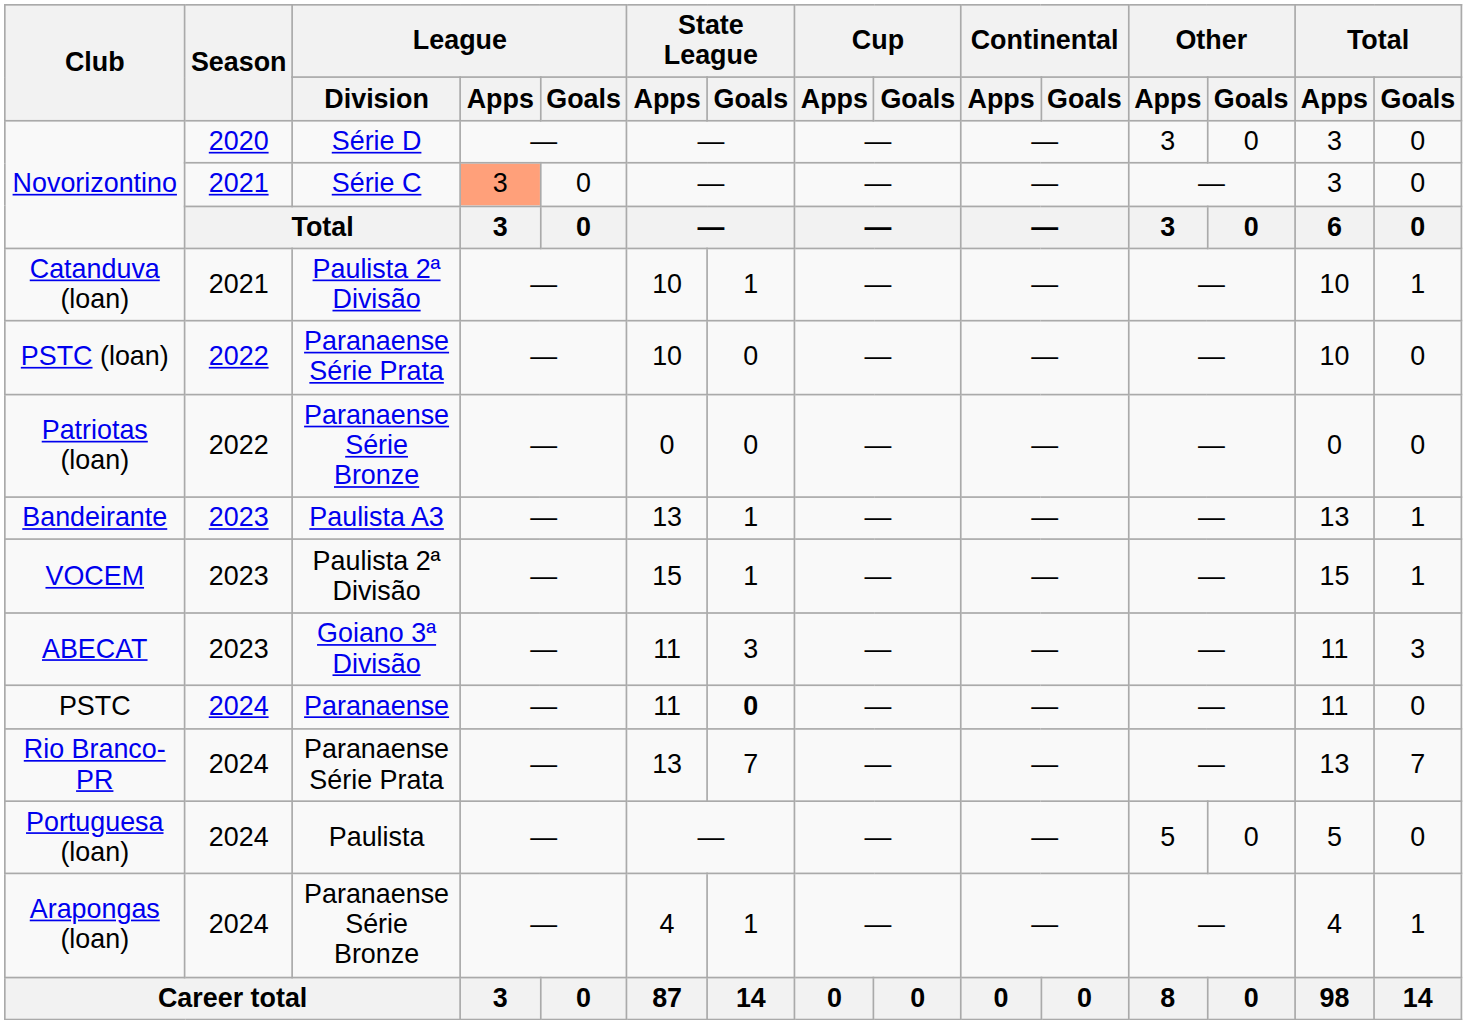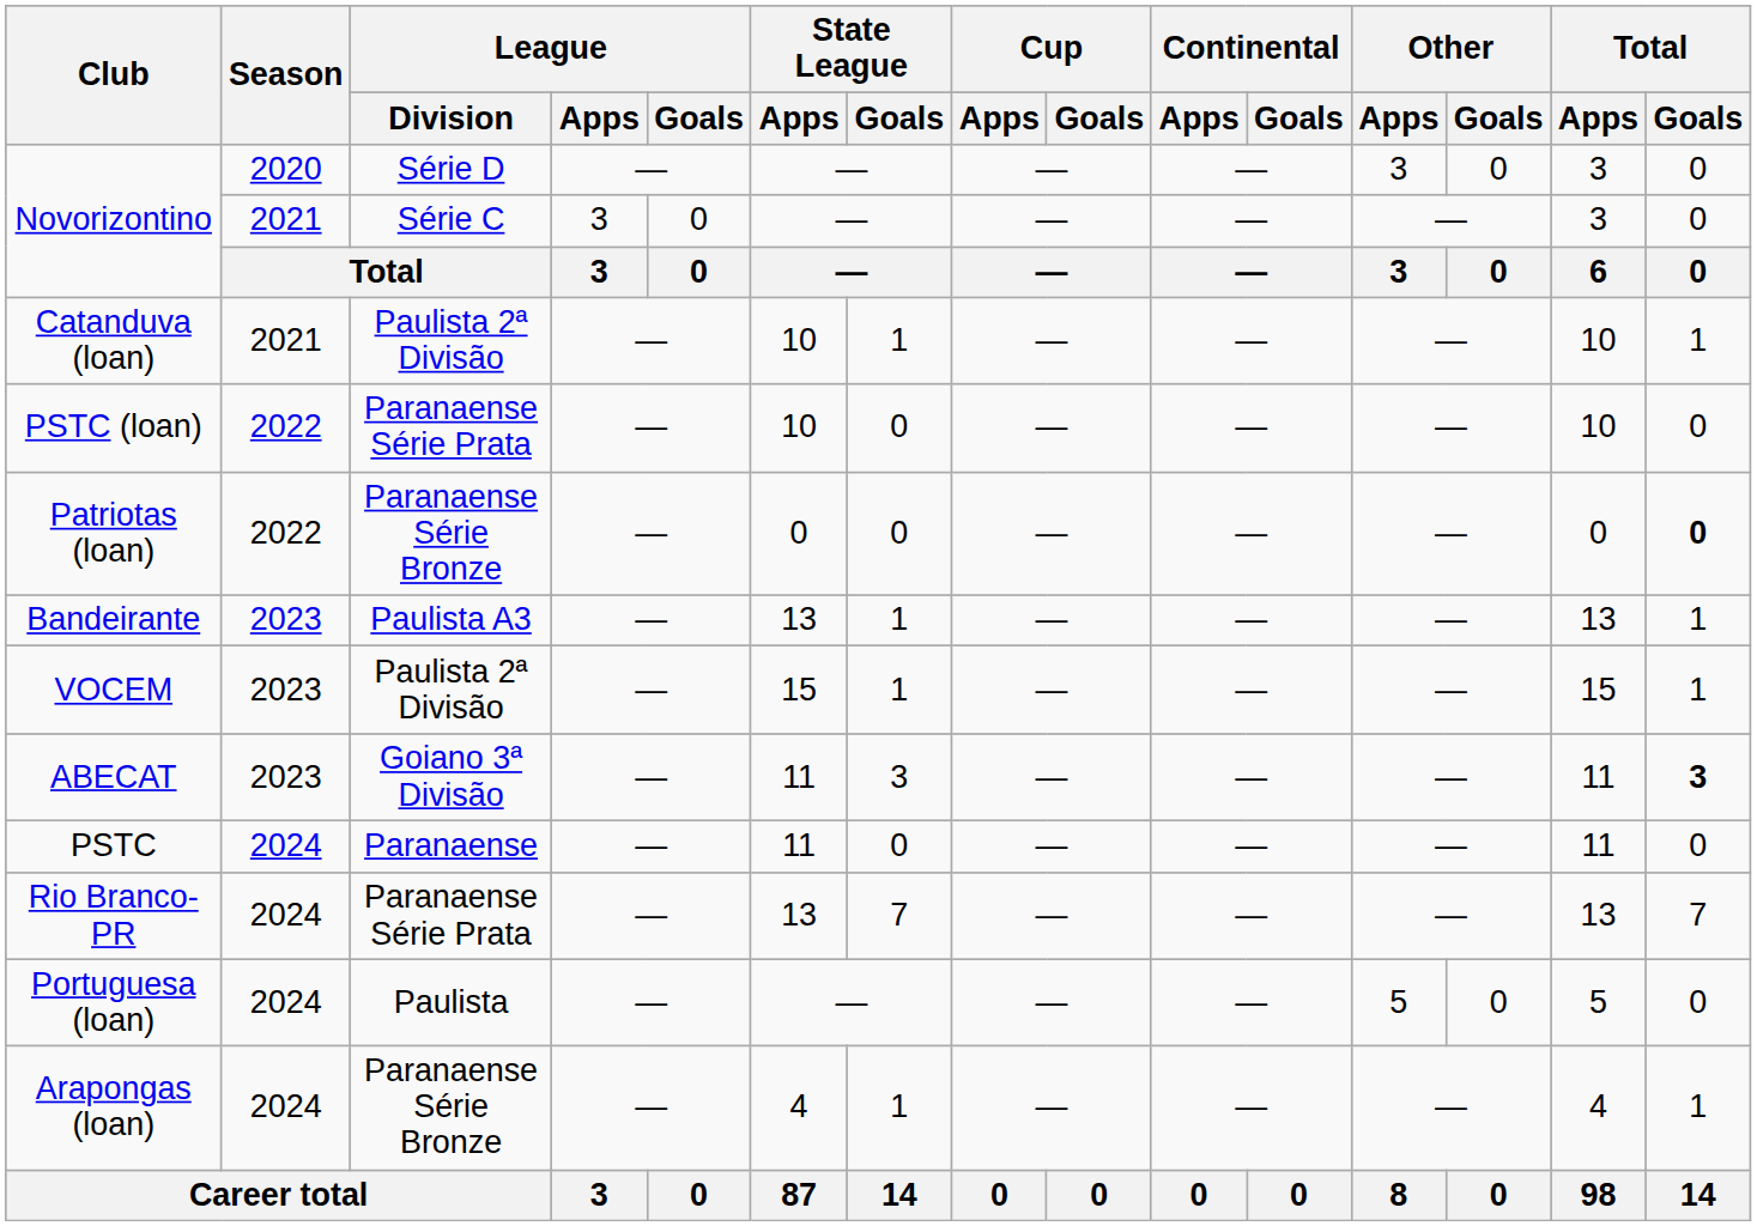Novorizontino / Série C | League / Apps: lightsalmon background -> no background
Patriotas (loan) | Total / Goals: normal -> bold
ABECAT | Total / Goals: normal -> bold
PSTC | State League / Goals: bold -> normal
